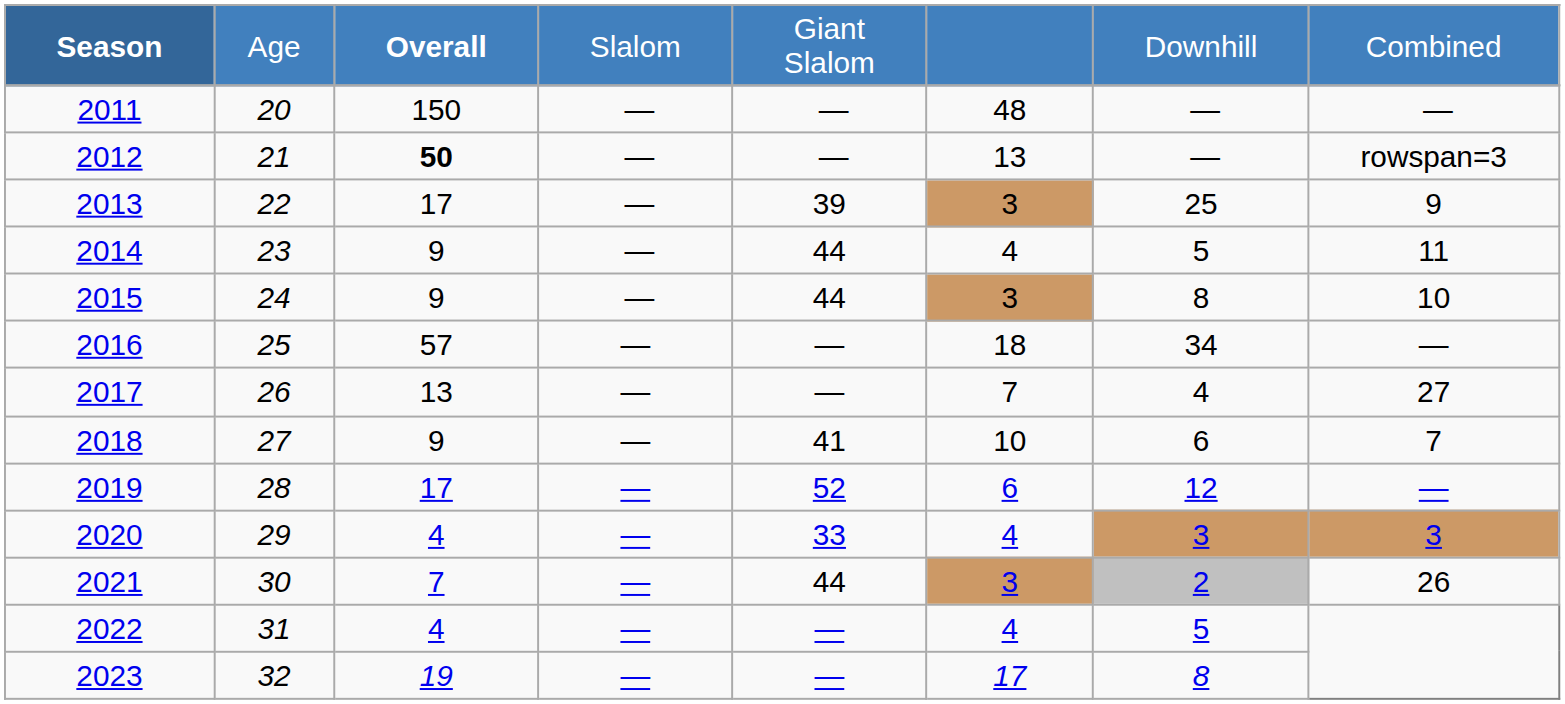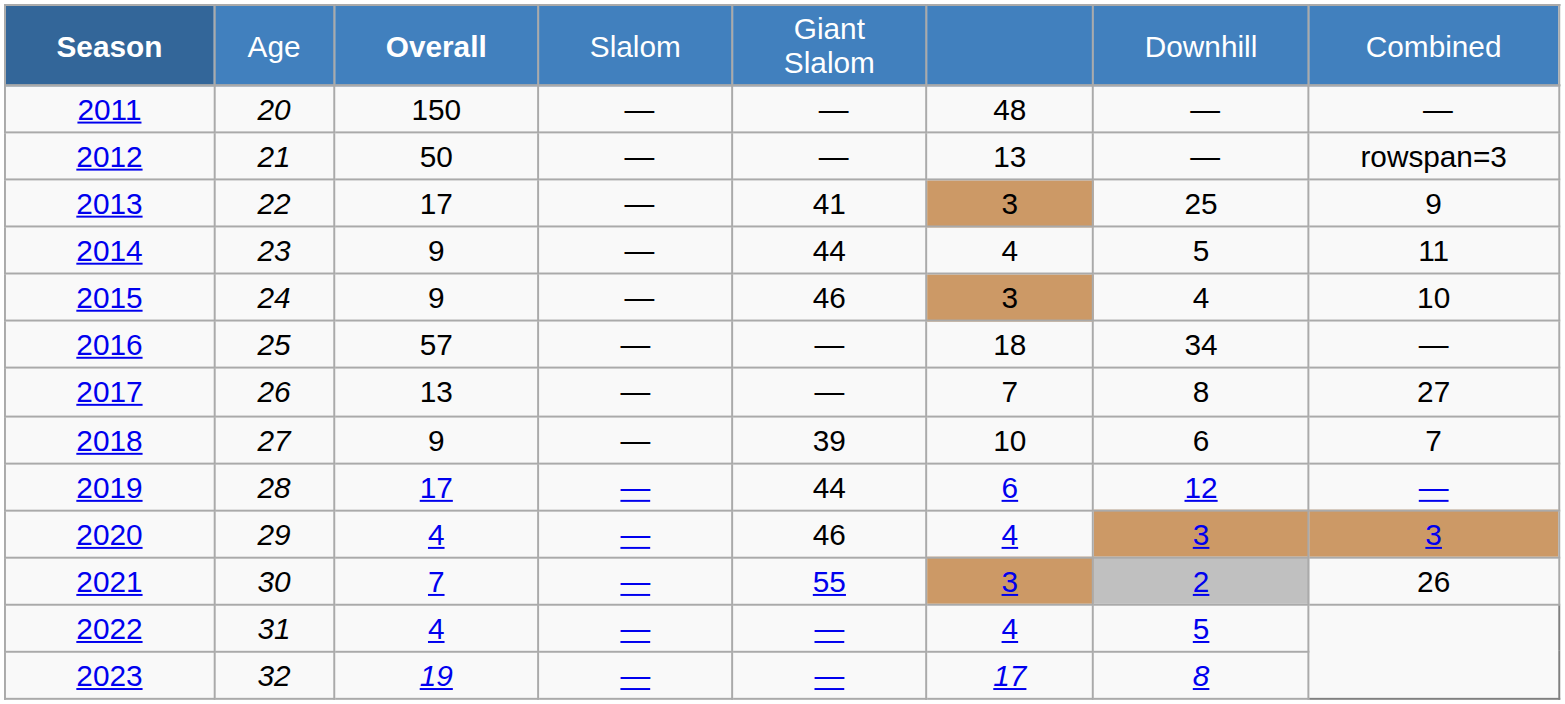2012 | column 3: bold -> normal
2013 | column 5: 39 -> 41
2015 | column 5: 44 -> 46
2015 | column 7: 8 -> 4
2017 | column 7: 4 -> 8
2018 | column 5: 41 -> 39
2019 | column 5: 52 -> 44
2020 | column 5: 33 -> 46
2021 | column 5: 44 -> 55
